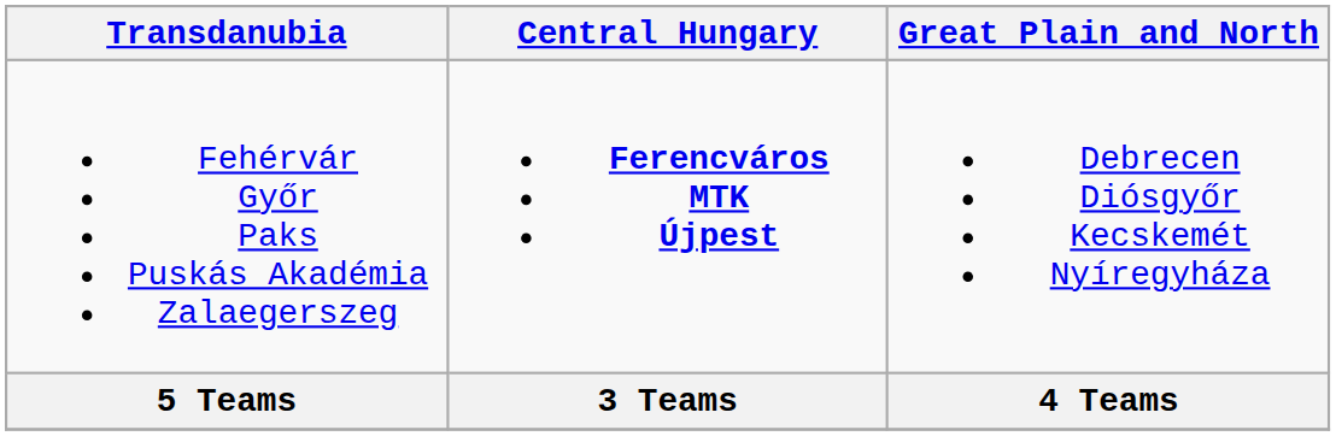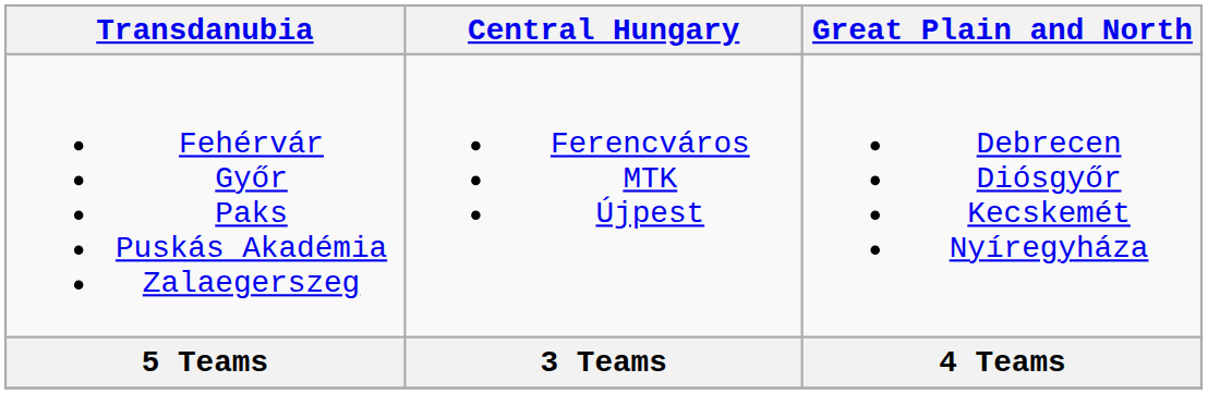Fehérvár Győr Paks Puskás Akadémia Zalaegerszeg | Central Hungary: bold -> normal
